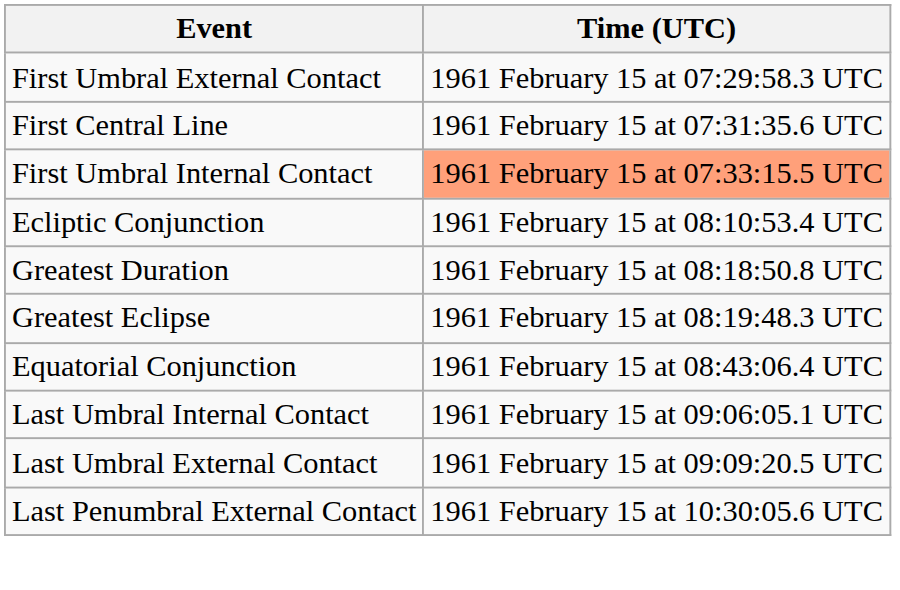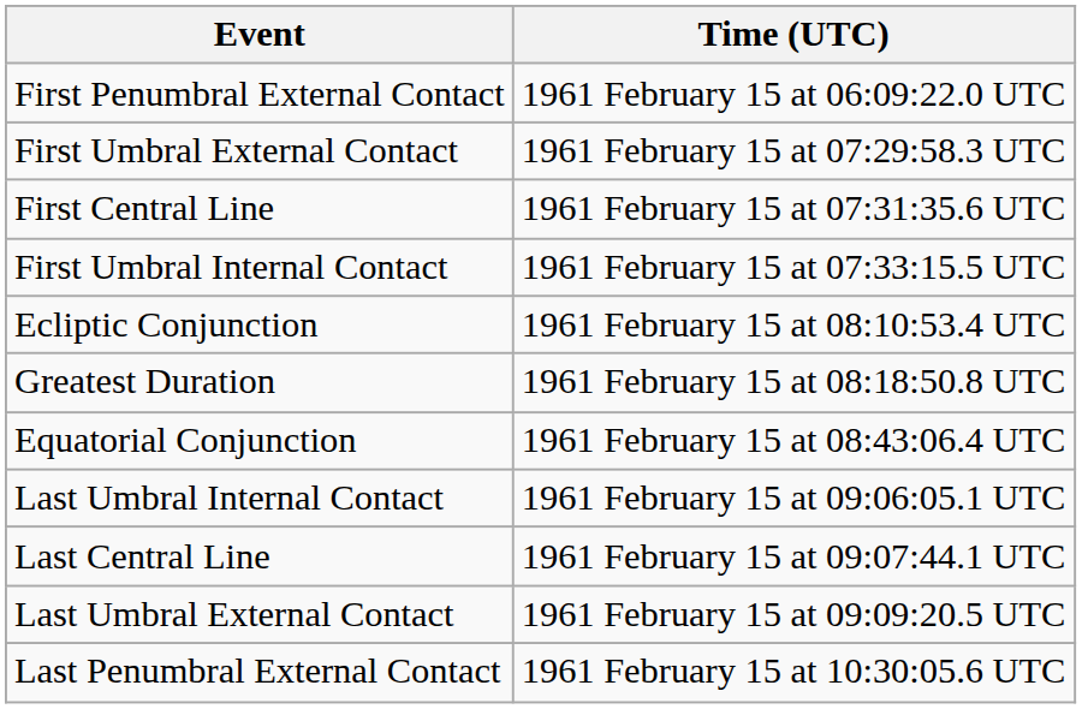+ row: First Penumbral External Contact | 1961 February 15 at 06:09:22.0 UTC
First Umbral Internal Contact | Time (UTC): lightsalmon background -> no background
- row: Greatest Eclipse | 1961 February 15 at 08:19:48.3 UTC
+ row: Last Central Line | 1961 February 15 at 09:07:44.1 UTC
